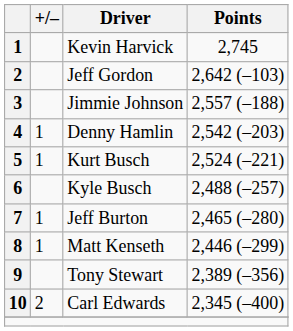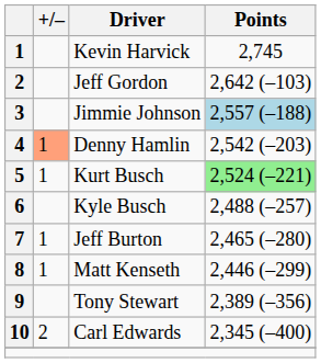Jimmie Johnson | Points: no background -> lightblue background
Denny Hamlin | +/–: no background -> lightsalmon background
Kurt Busch | Points: no background -> lightgreen background
